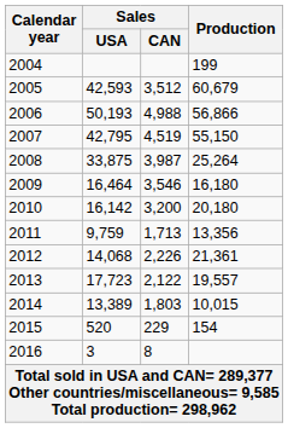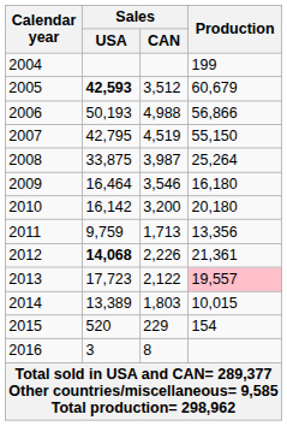2005 | Sales / USA: normal -> bold
2012 | Sales / USA: normal -> bold
2013 | Production: no background -> pink background
